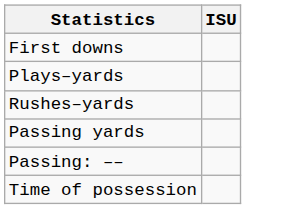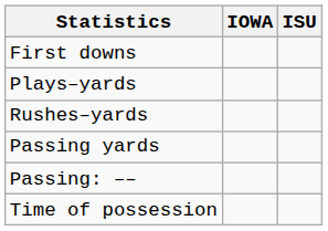+ column: IOWA
